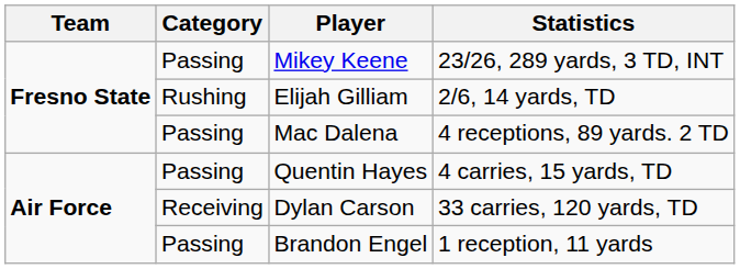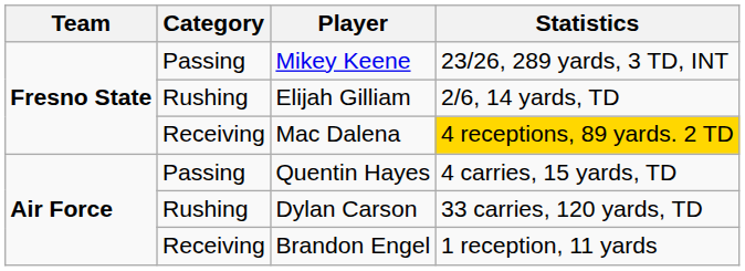Mac Dalena | Category: Passing -> Receiving
Mac Dalena | Statistics: no background -> gold background
Dylan Carson | Category: Receiving -> Rushing
Brandon Engel | Category: Passing -> Receiving
